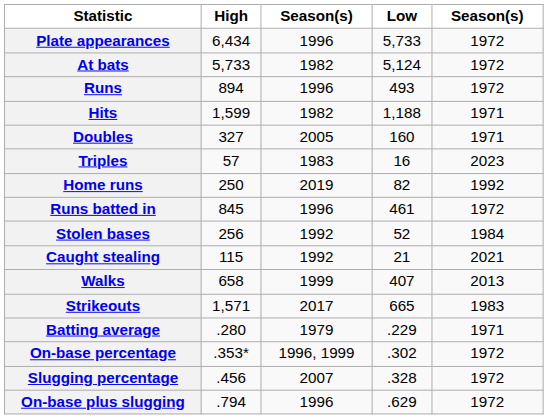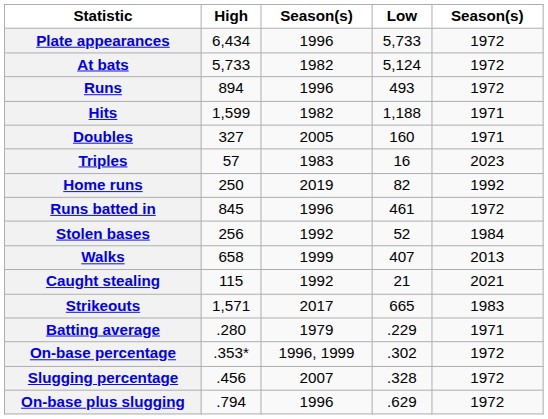rows swapped: Caught stealing <-> Walks
